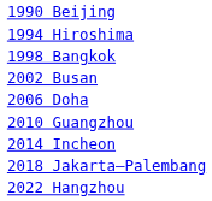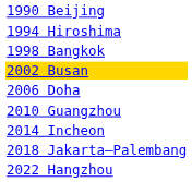2002 Busan | column 1: no background -> gold background
